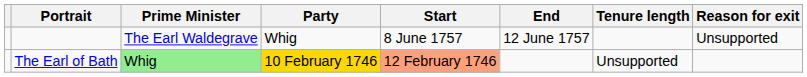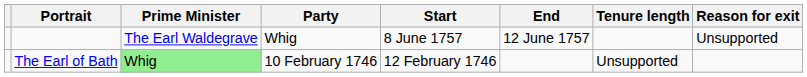The Earl of Bath | Party: gold background -> no background
The Earl of Bath | Start: lightsalmon background -> no background
